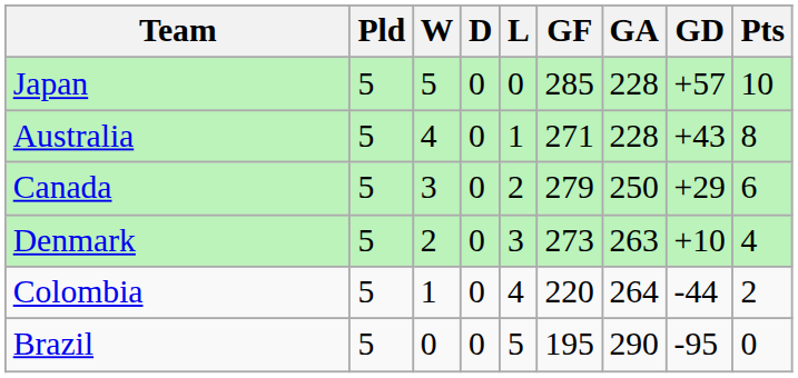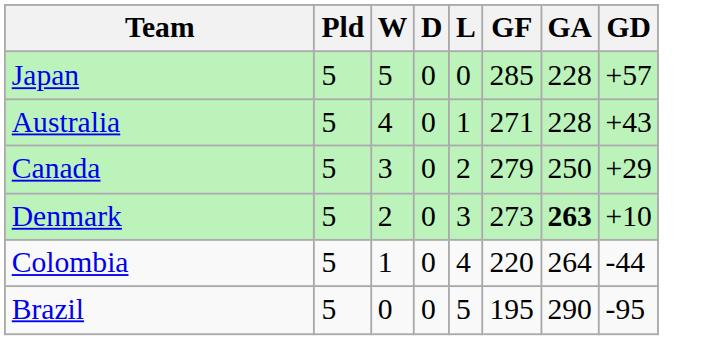- column: Pts | 10 | 8 | 6 | 4 | 2 | 0
Denmark | GA: normal -> bold
